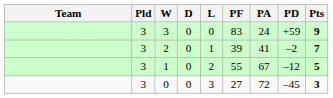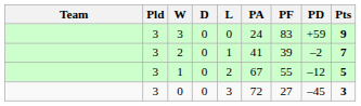columns swapped: PF <-> PA
